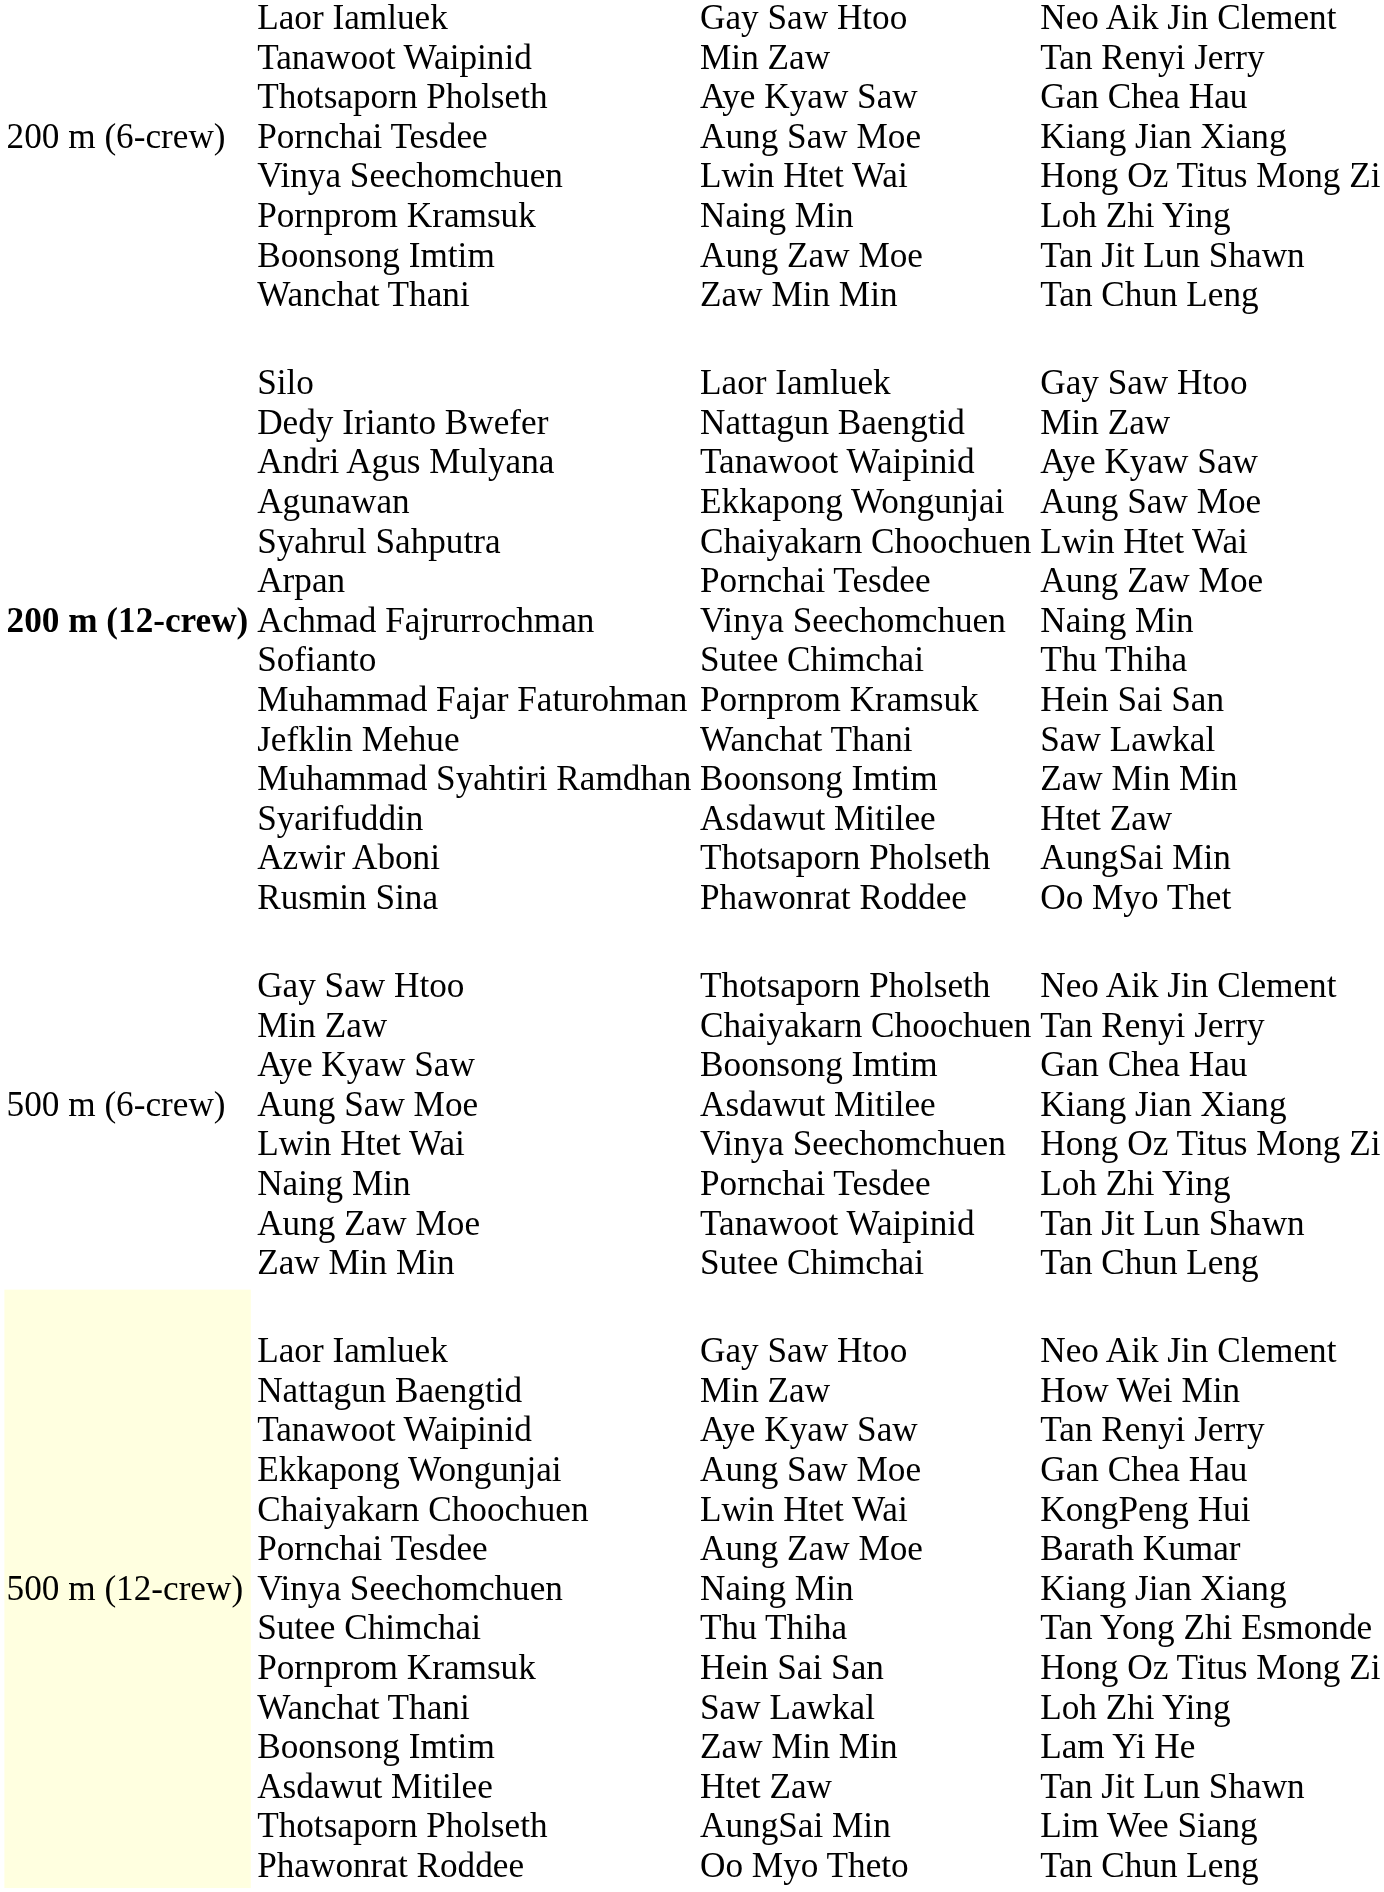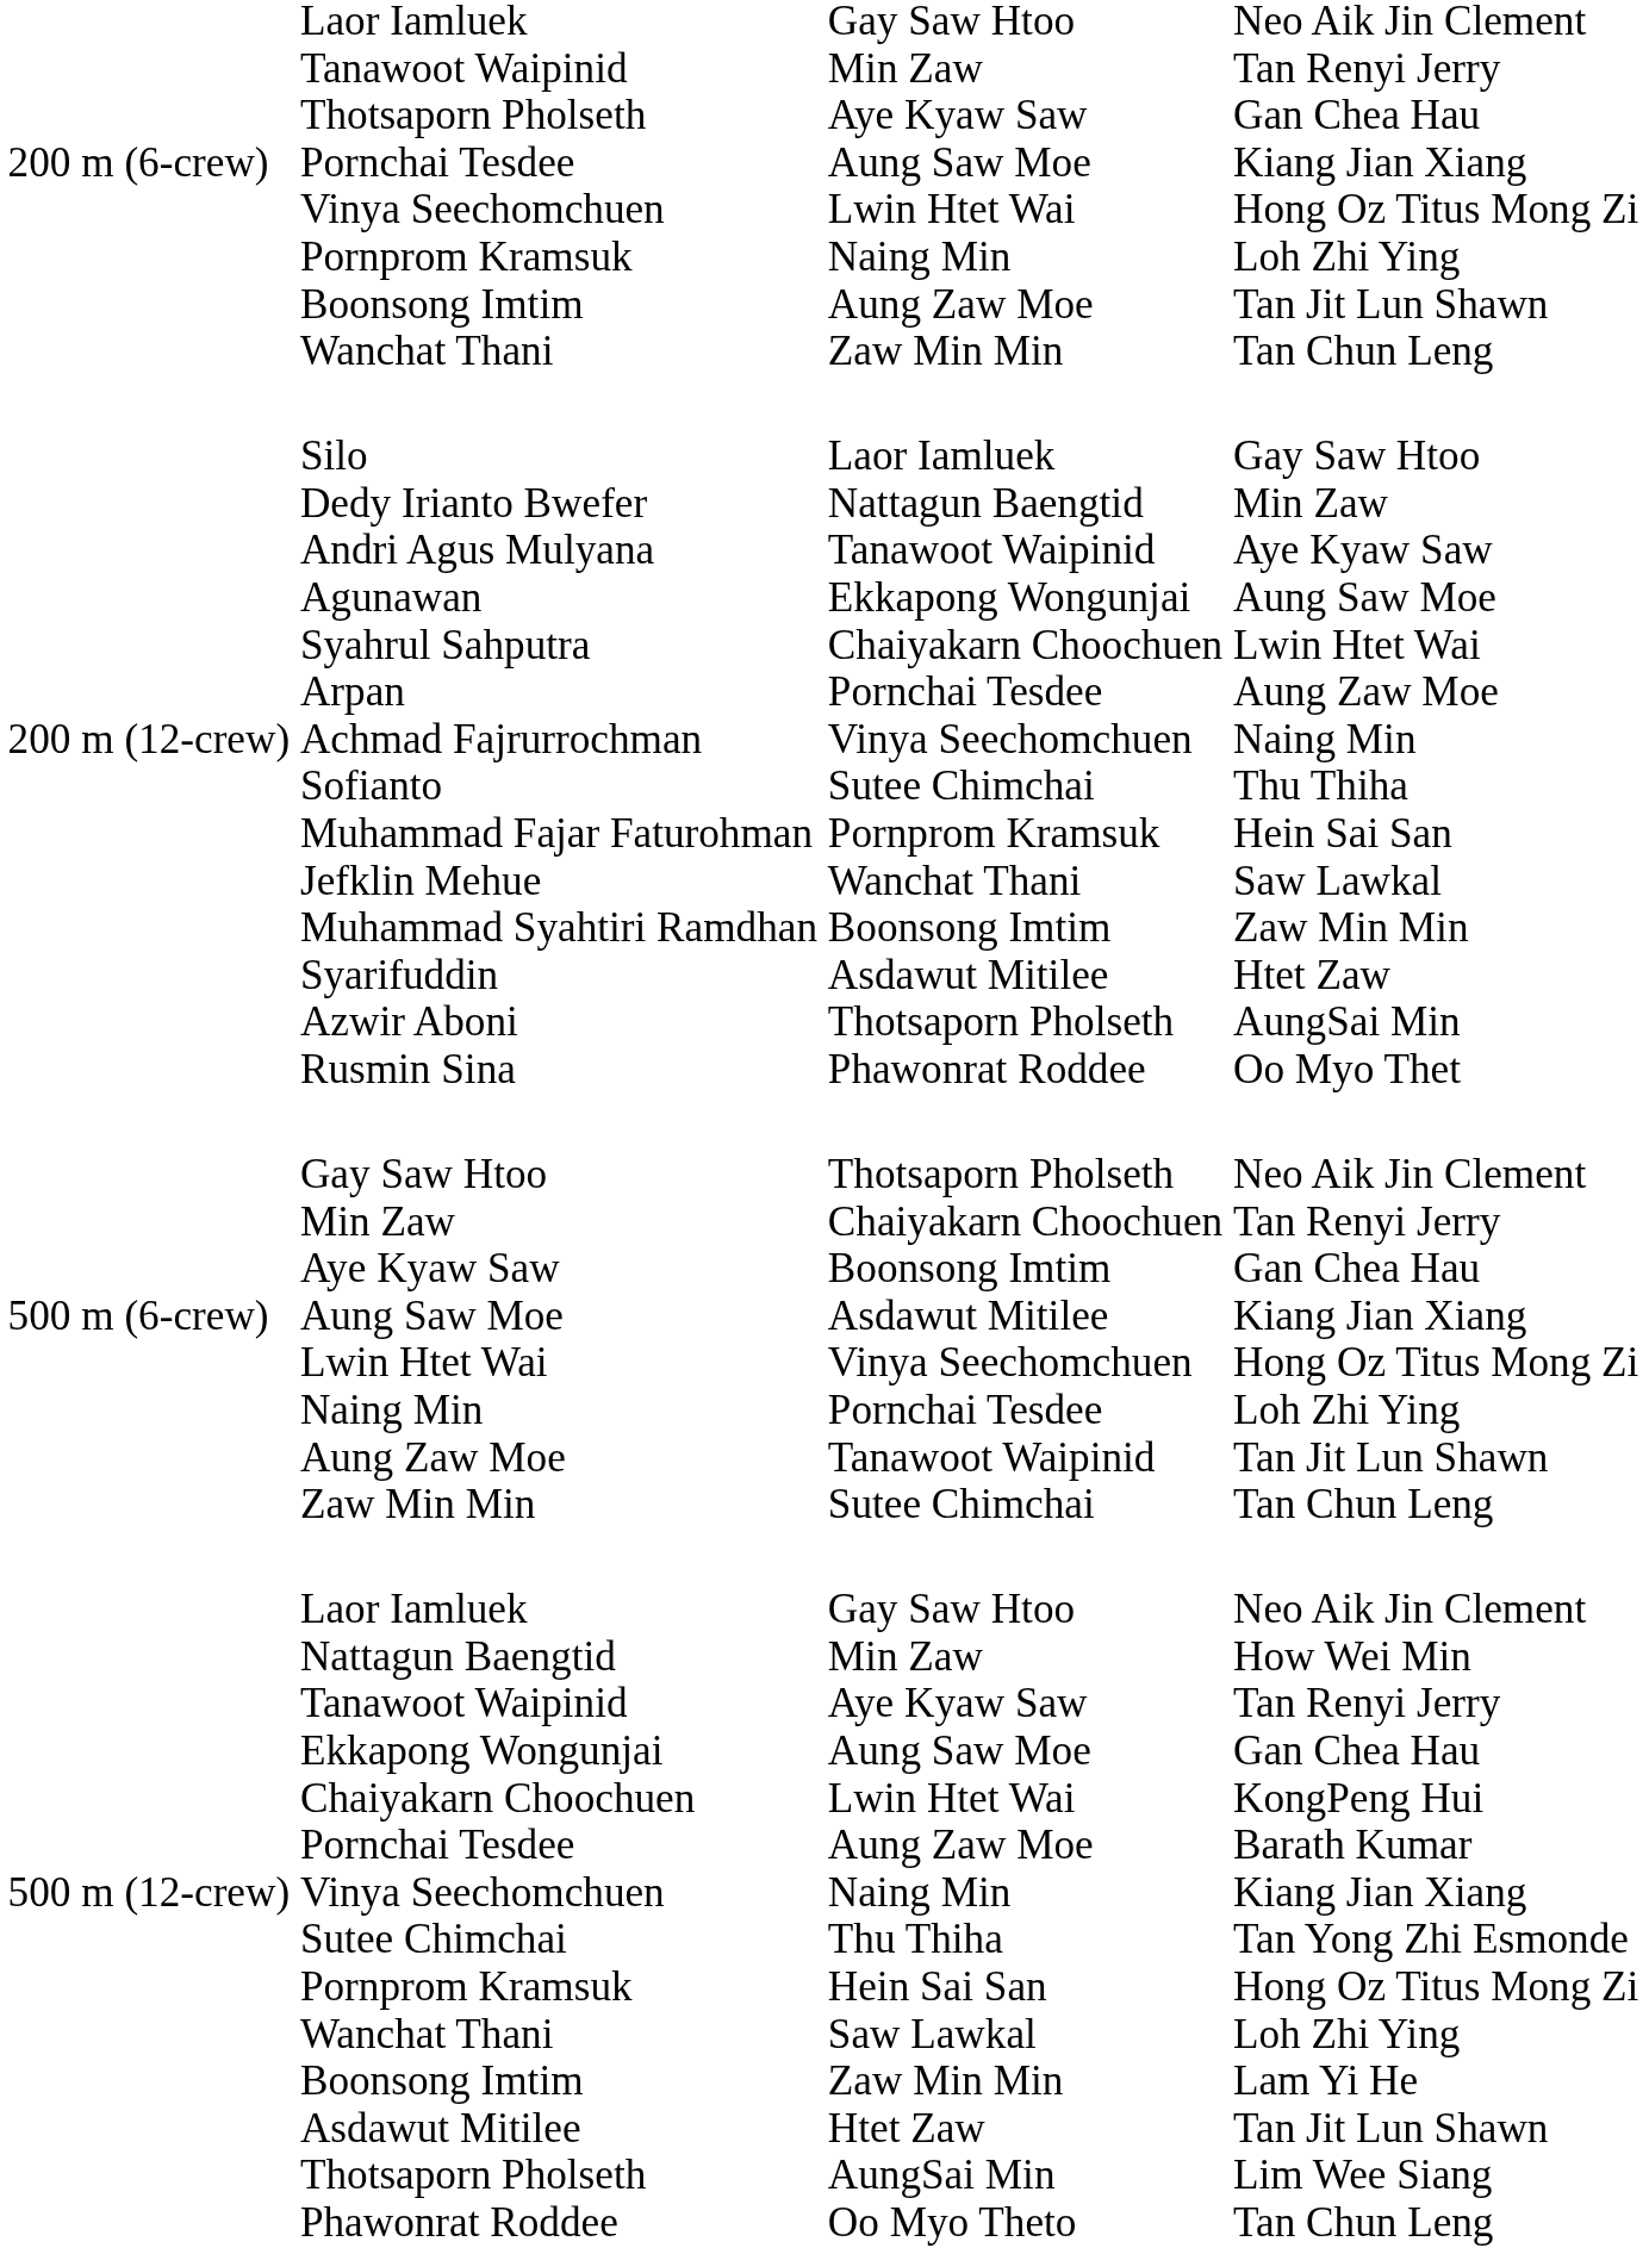200 m (12-crew) | column 1: bold -> normal
500 m (12-crew) | column 1: lightyellow background -> no background
